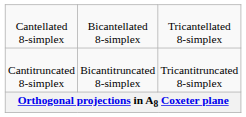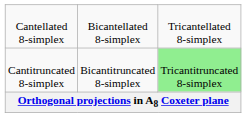Cantitruncated 8-simplex | column 3: no background -> lightgreen background
